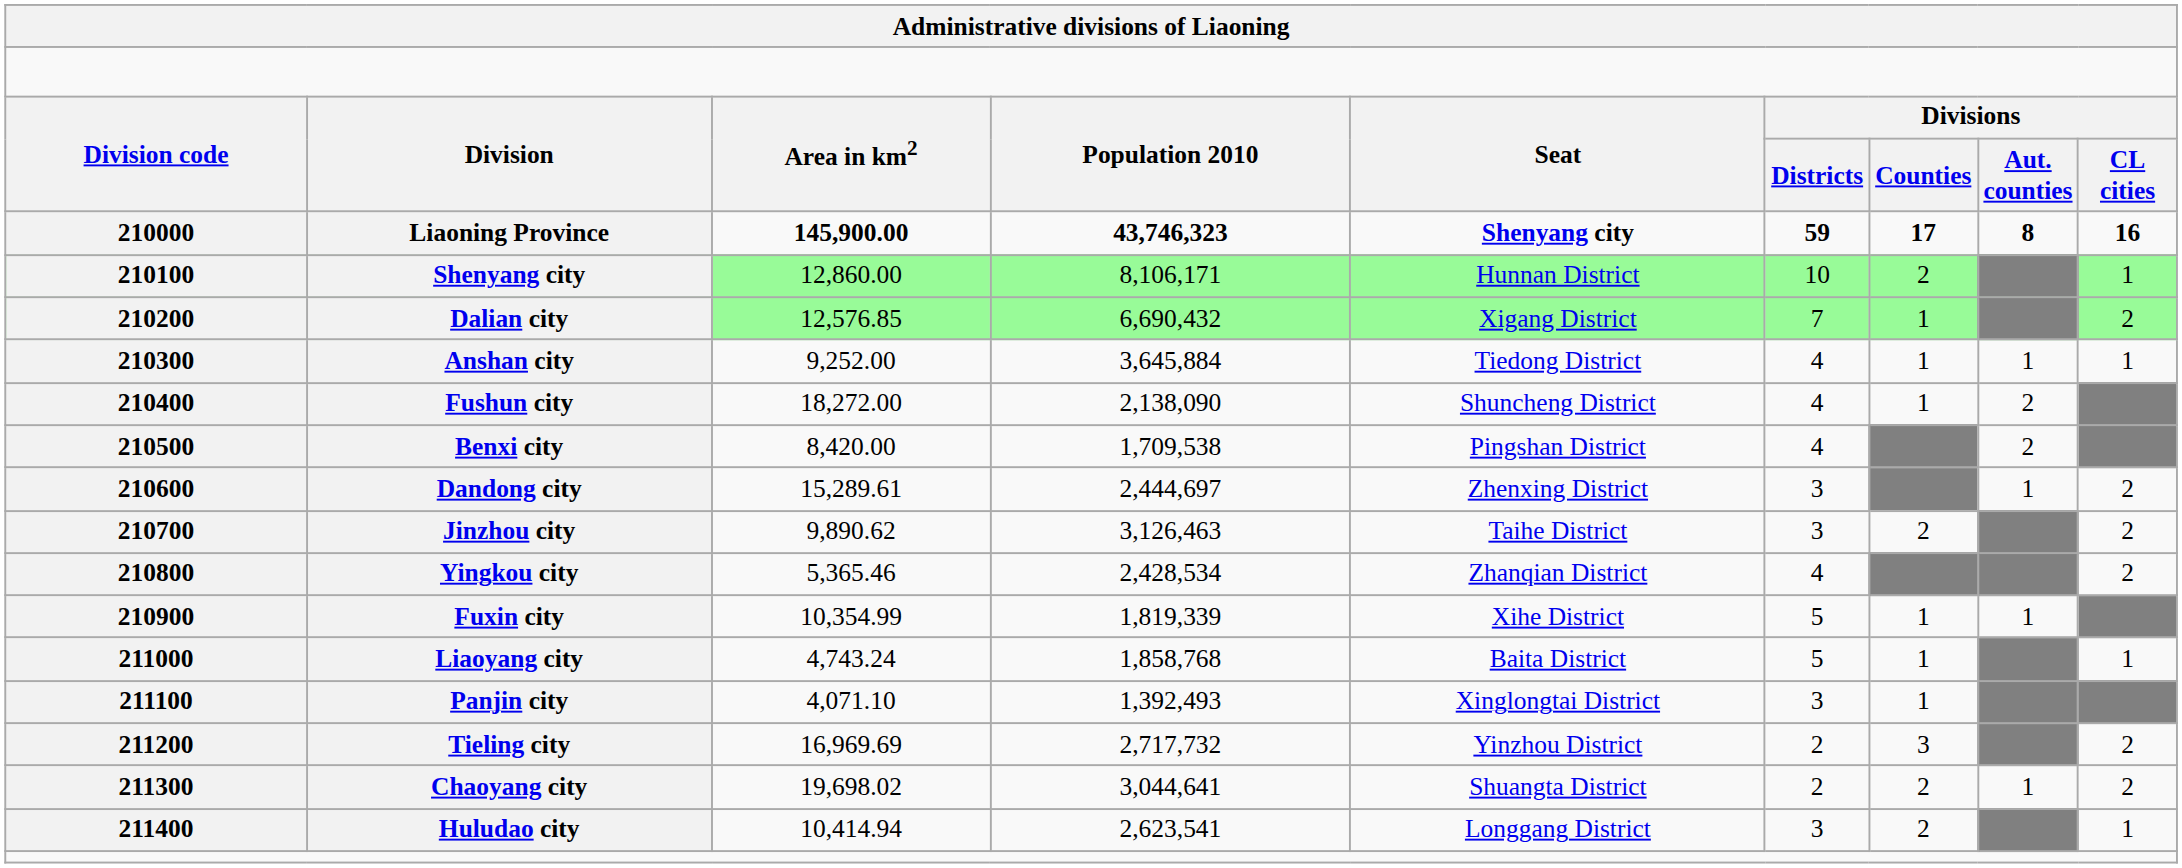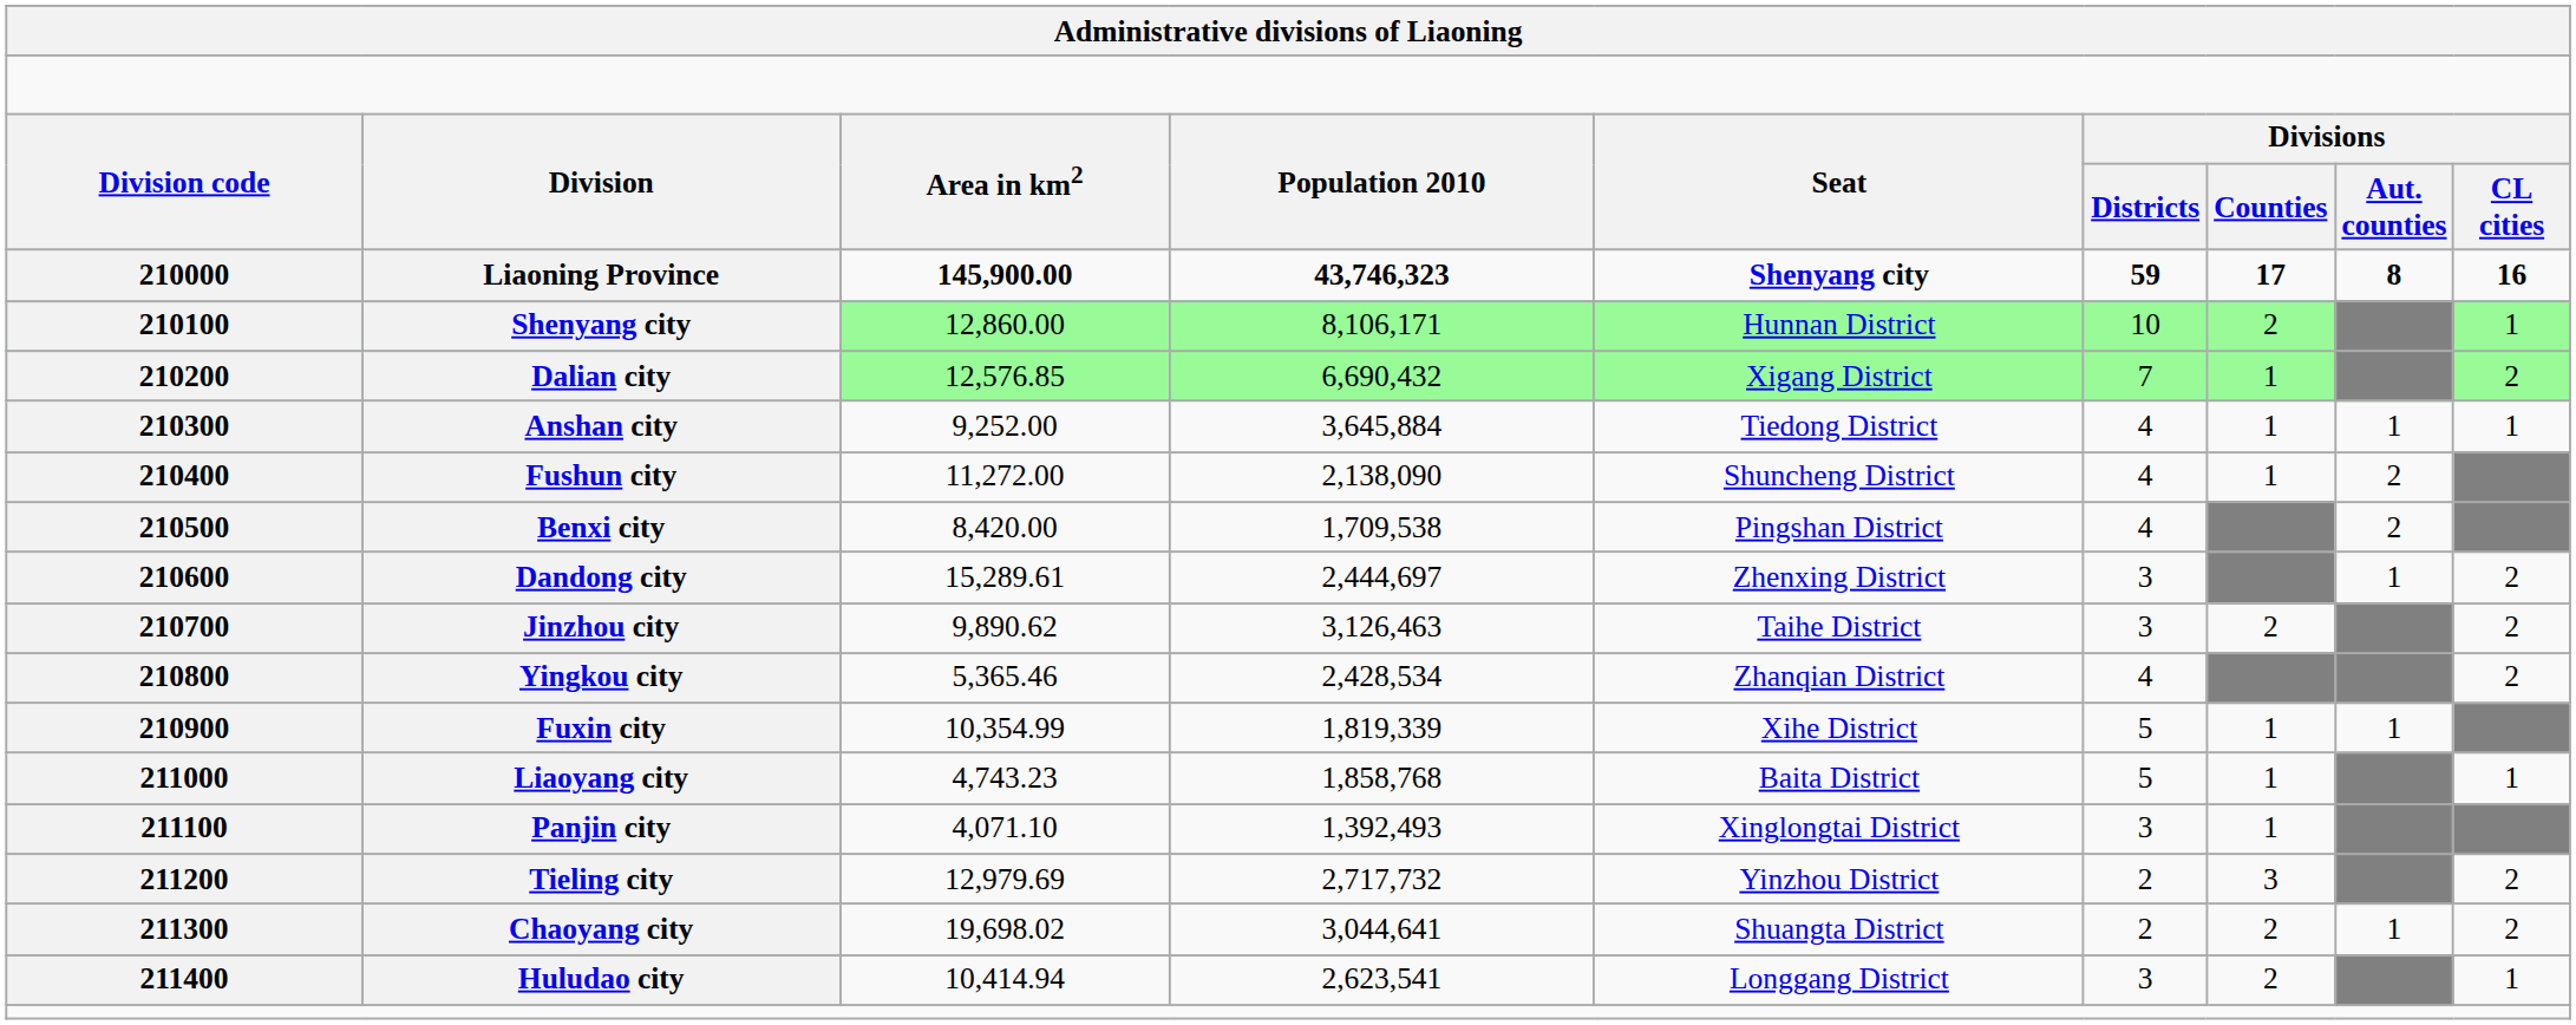Fushun city | column 3: 18,272.00 -> 11,272.00
Liaoyang city | column 3: 4,743.24 -> 4,743.23
Tieling city | column 3: 16,969.69 -> 12,979.69
